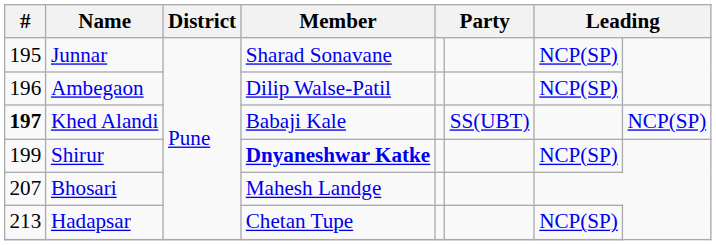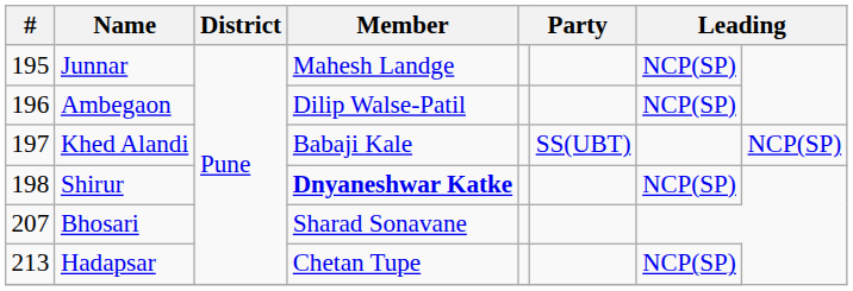Junnar | Member: Sharad Sonavane -> Mahesh Landge
Khed Alandi | #: bold -> normal
Shirur | #: 199 -> 198
Bhosari | Member: Mahesh Landge -> Sharad Sonavane
